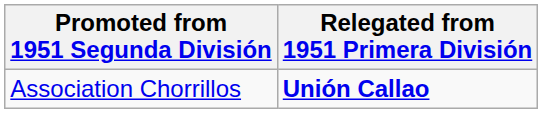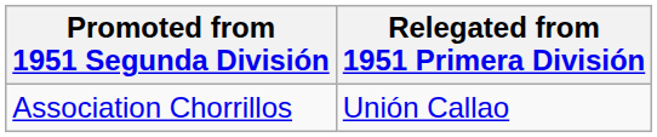Association Chorrillos | Relegated from 1951 Primera División: bold -> normal
